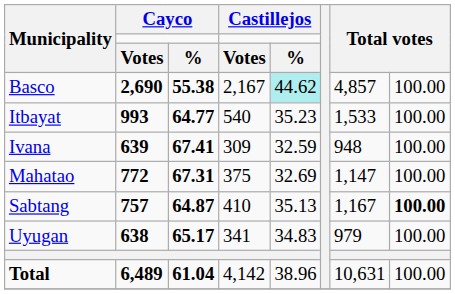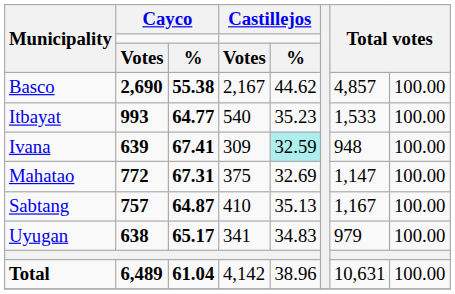Basco | column 5: paleturquoise background -> no background
Ivana | column 5: no background -> paleturquoise background
Sabtang | column 8: bold -> normal
